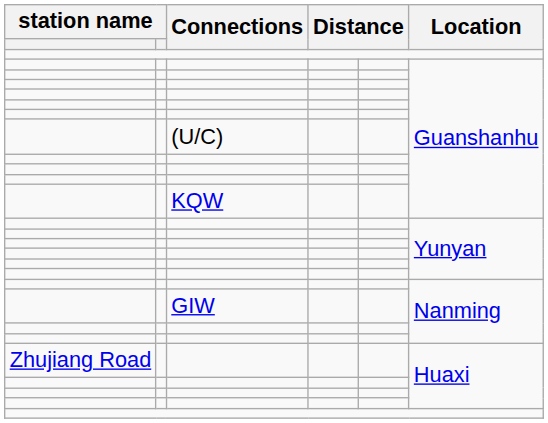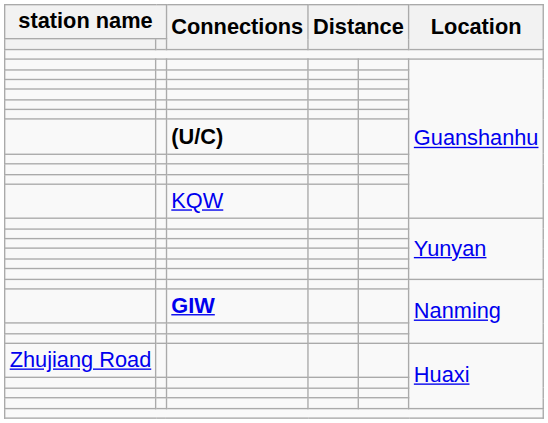(U/C) | Connections: normal -> bold
GIW | Connections: normal -> bold
